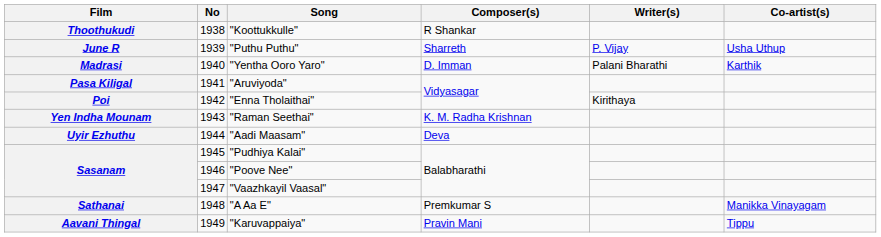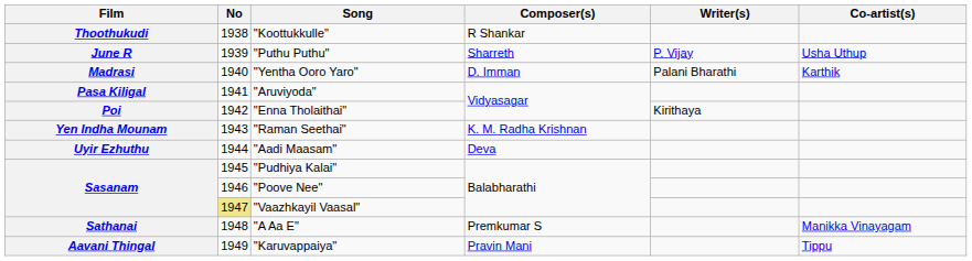"Vaazhkayil Vaasal" | No: no background -> khaki background
